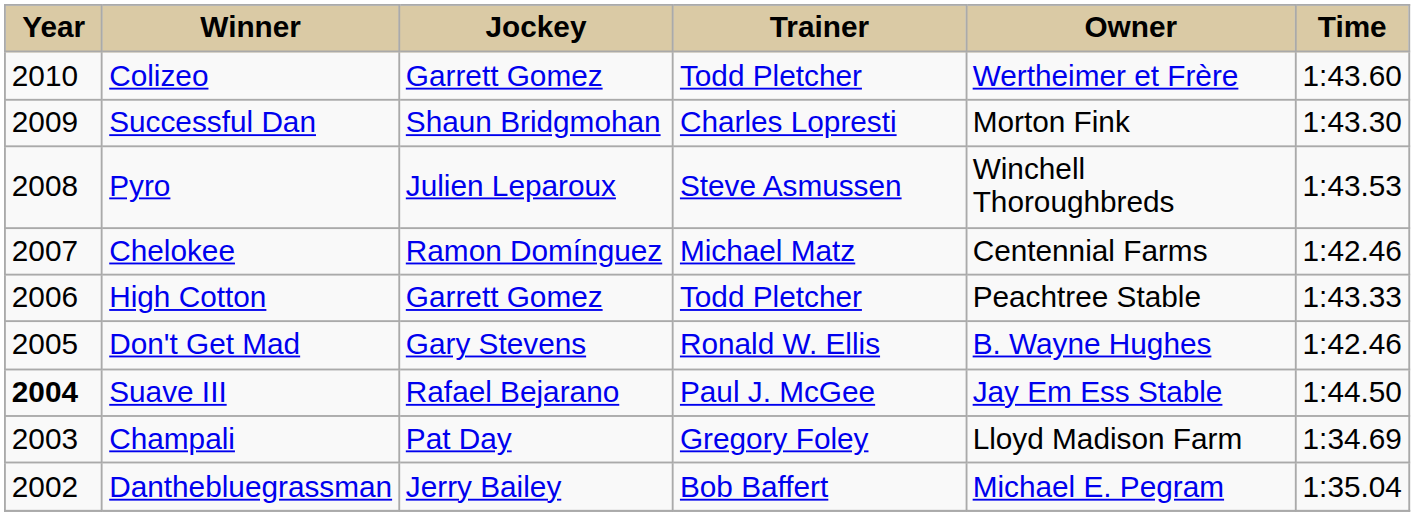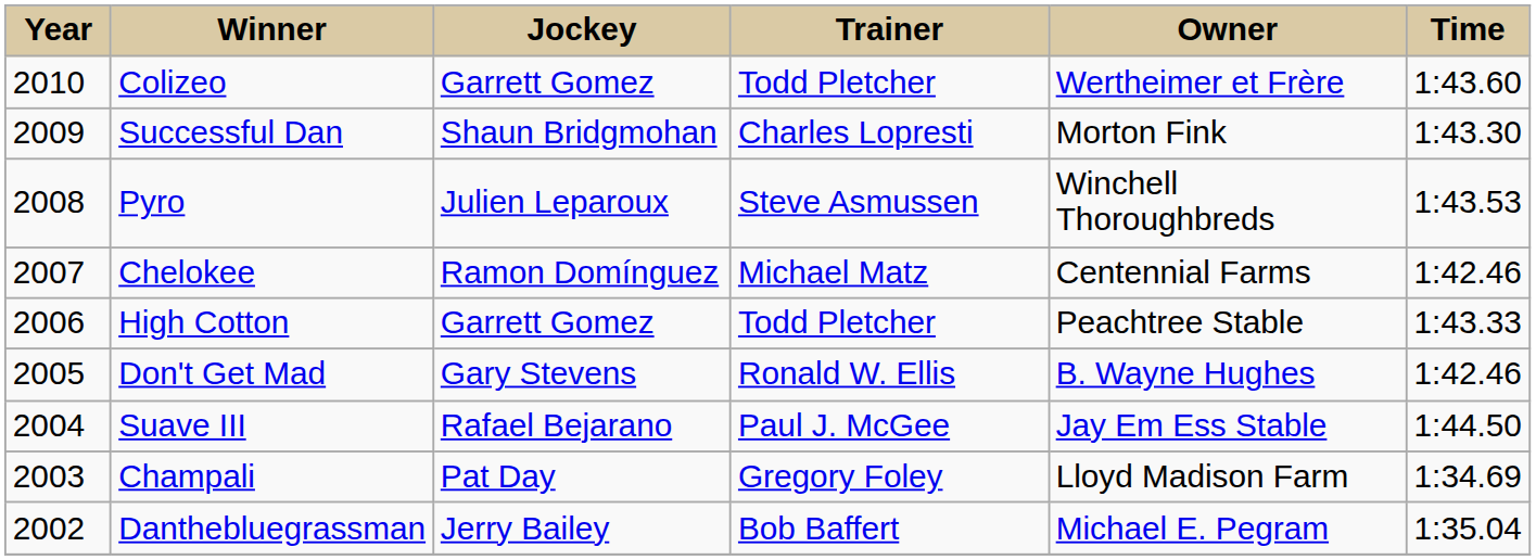Suave III | Year: bold -> normal
